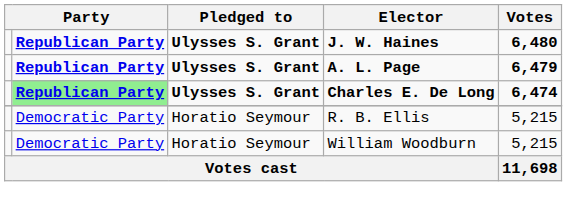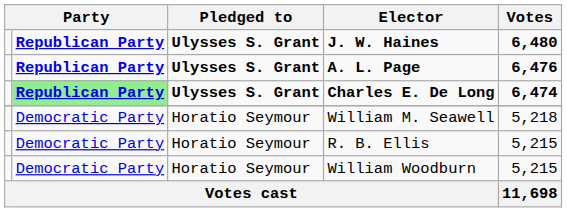A. L. Page | Votes: 6,479 -> 6,476
+ row: Democratic Party | Horatio Seymour | William M. Seawell | 5,218
